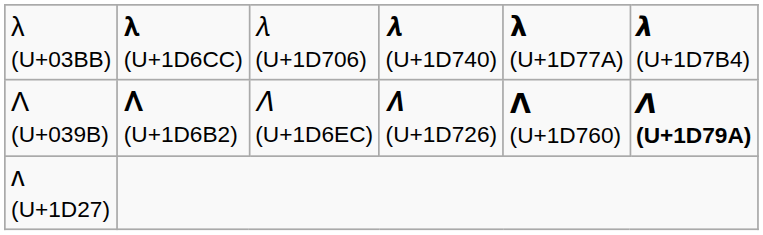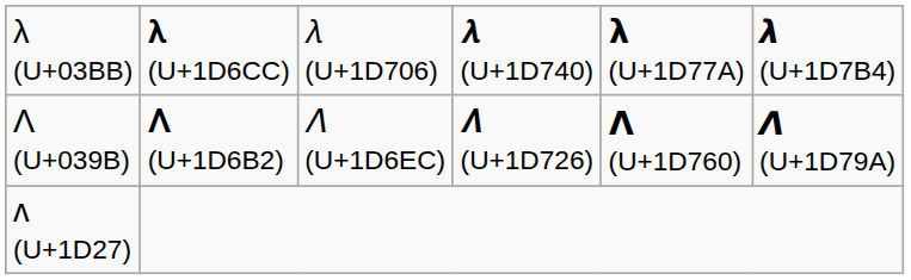Λ (U+039B) | column 6: bold -> normal
